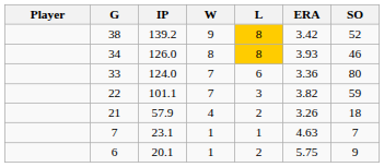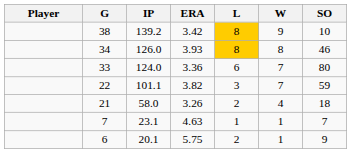columns swapped: W <-> ERA
38 | SO: 52 -> 10
21 | IP: 57.9 -> 58.0
